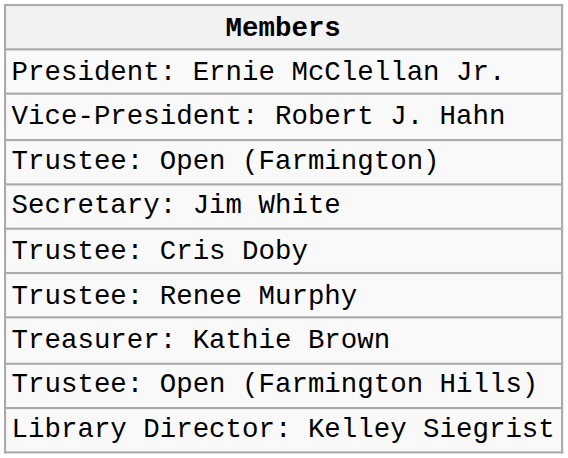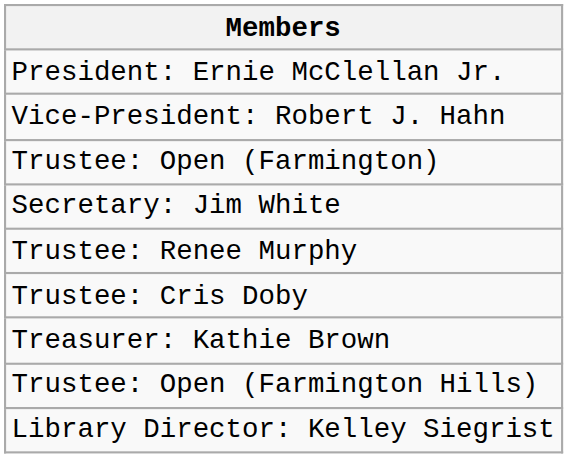row 6 | column 1: Trustee: Cris Doby -> Trustee: Renee Murphy
row 7 | column 1: Trustee: Renee Murphy -> Trustee: Cris Doby
